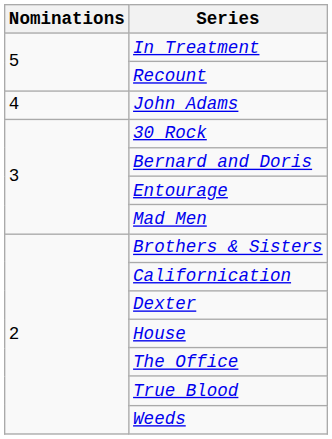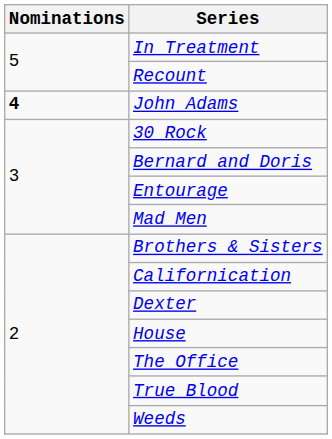John Adams | Nominations: normal -> bold
